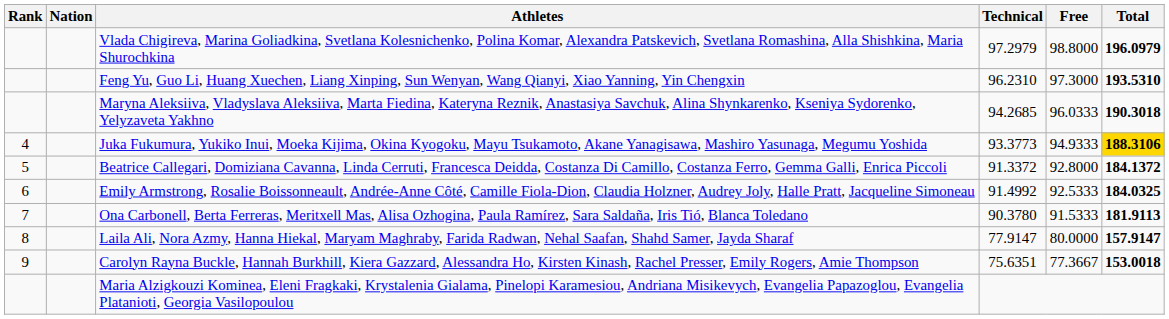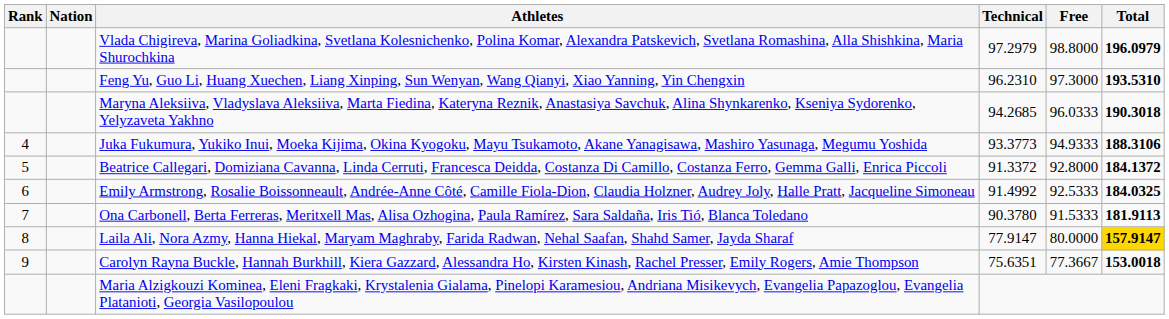row 5 | Total: gold background -> no background
row 9 | Total: no background -> gold background
